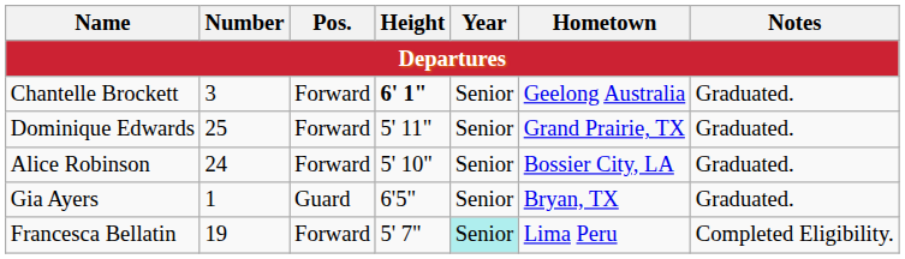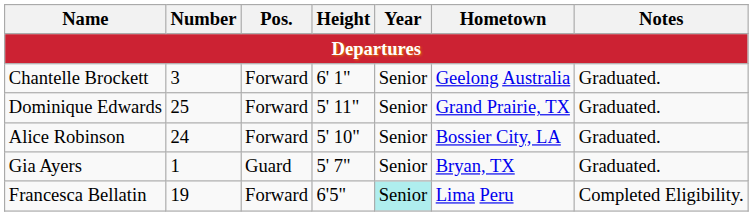Chantelle Brockett | Height: bold -> normal
Gia Ayers | Height: 6'5" -> 5' 7"
Francesca Bellatin | Height: 5' 7" -> 6'5"
